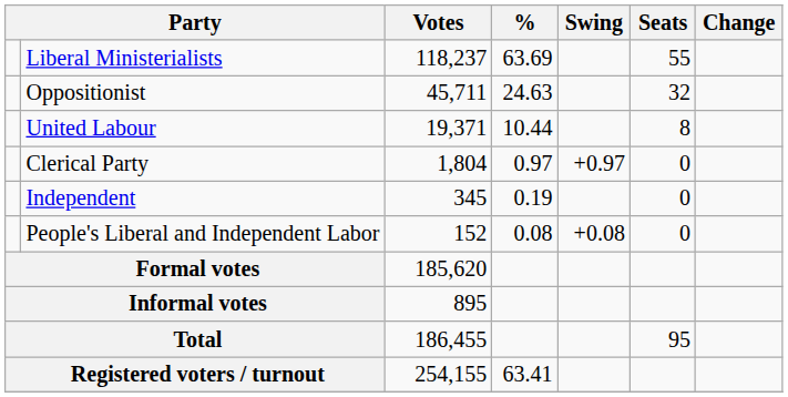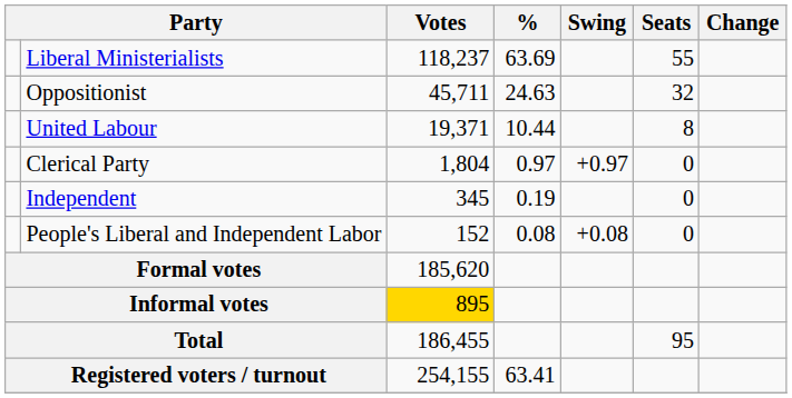Informal votes | Votes: no background -> gold background
